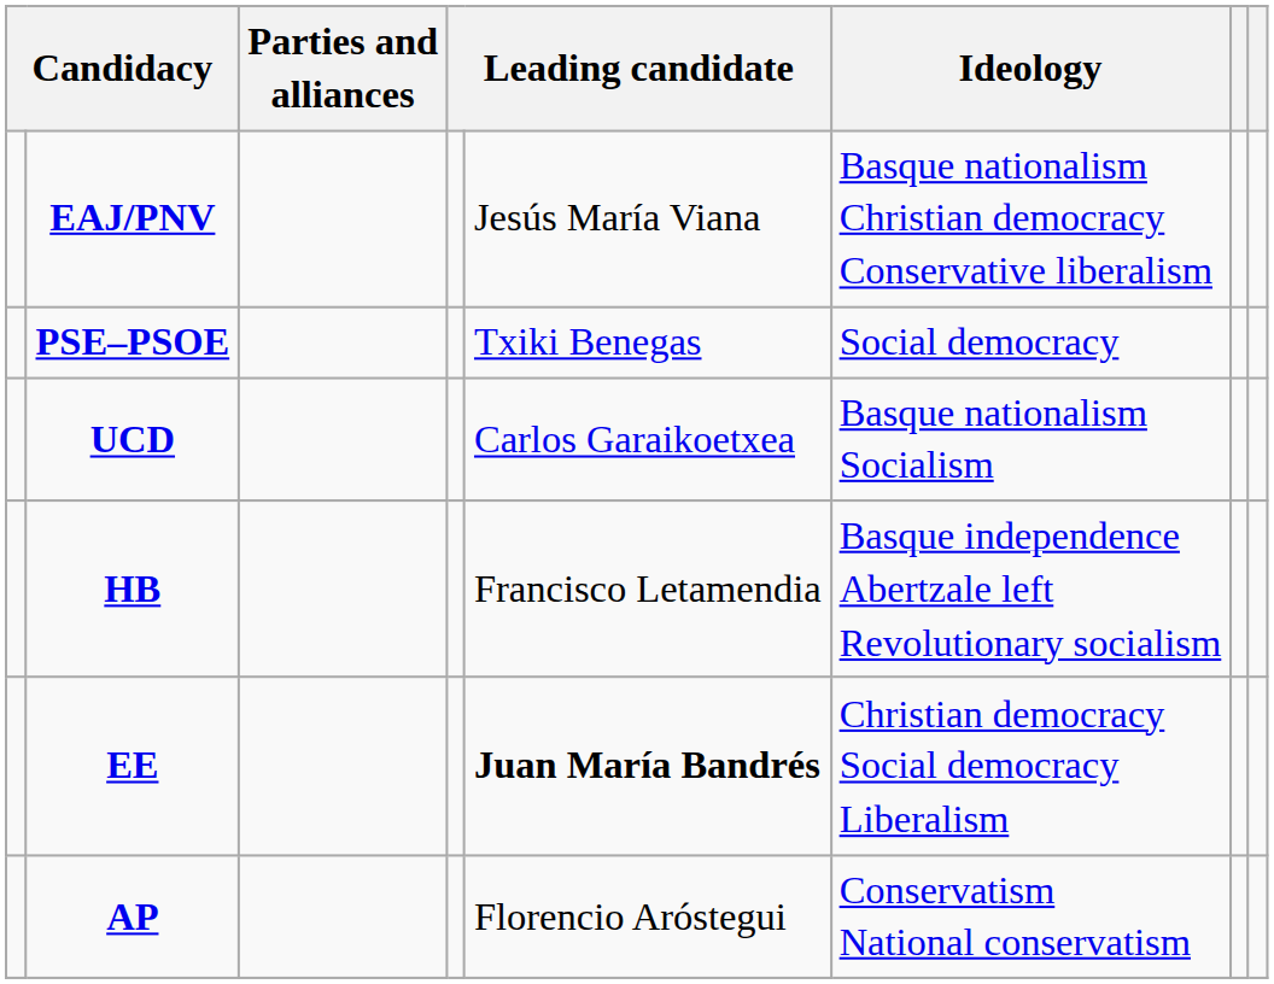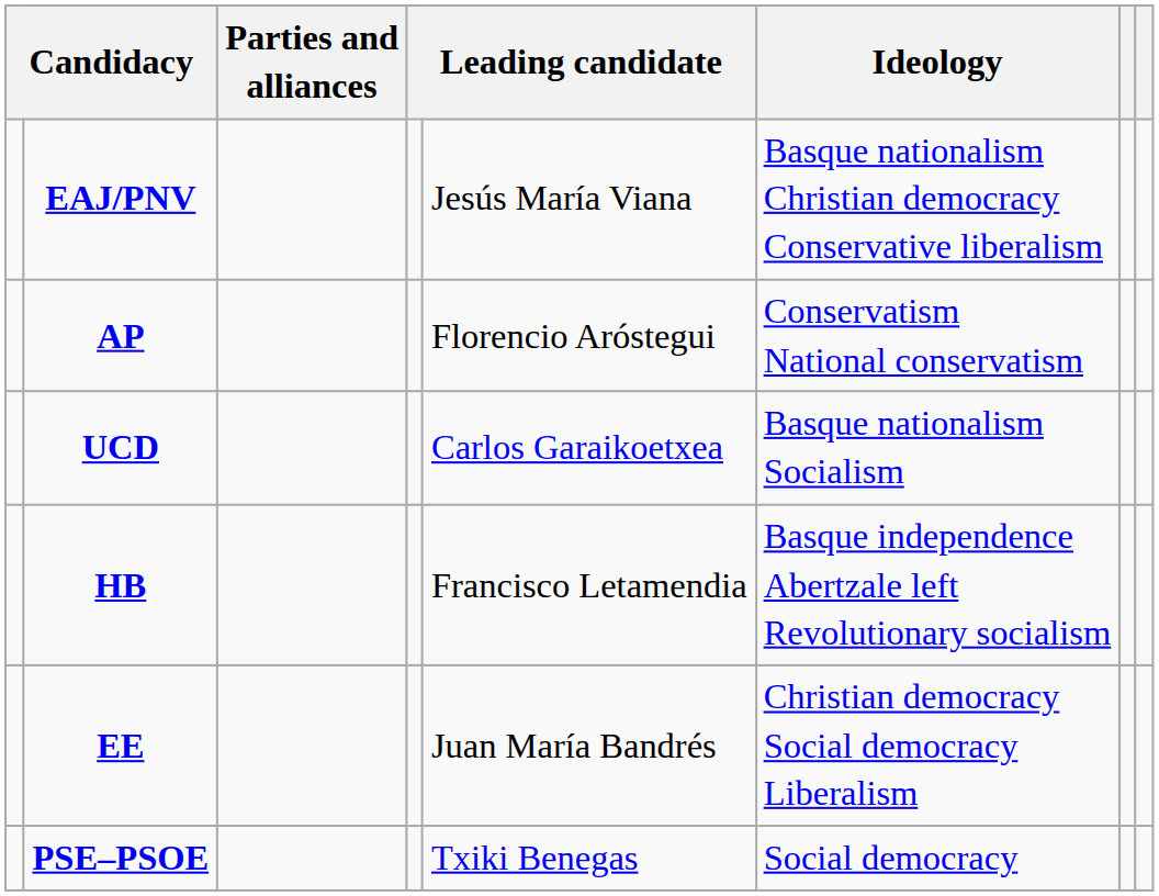rows swapped: PSE–PSOE <-> AP
EE | column 5: bold -> normal
